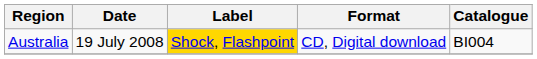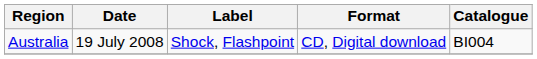Australia | Label: gold background -> no background
